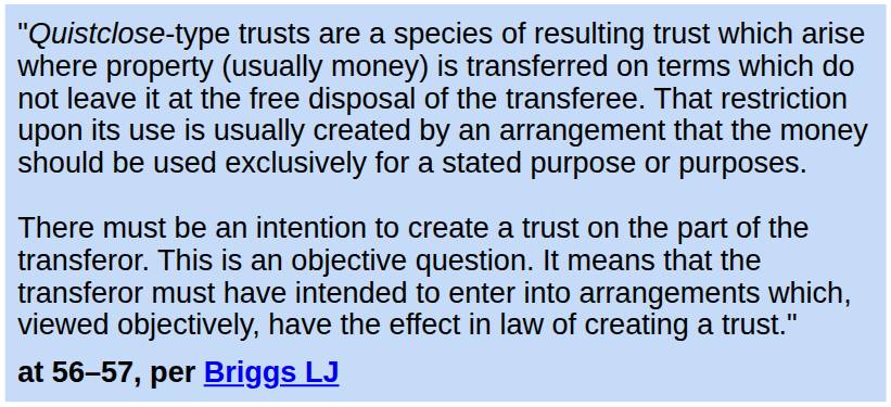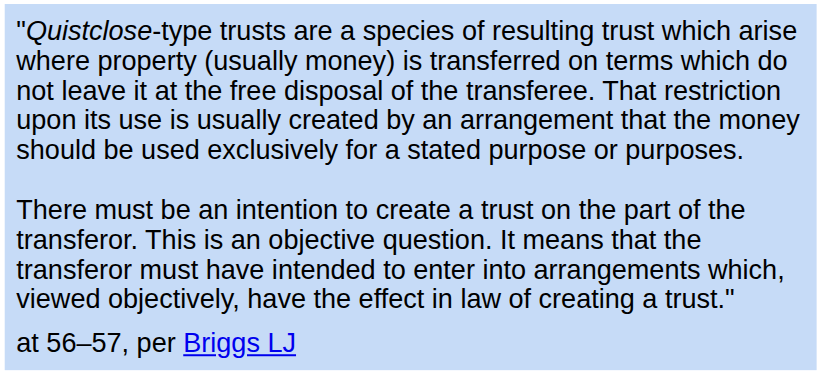row 2 | column 1: bold -> normal
